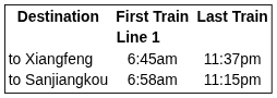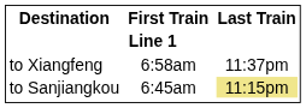to Xiangfeng | First Train: 6:45am -> 6:58am
to Sanjiangkou | First Train: 6:58am -> 6:45am
to Sanjiangkou | Last Train: no background -> khaki background
